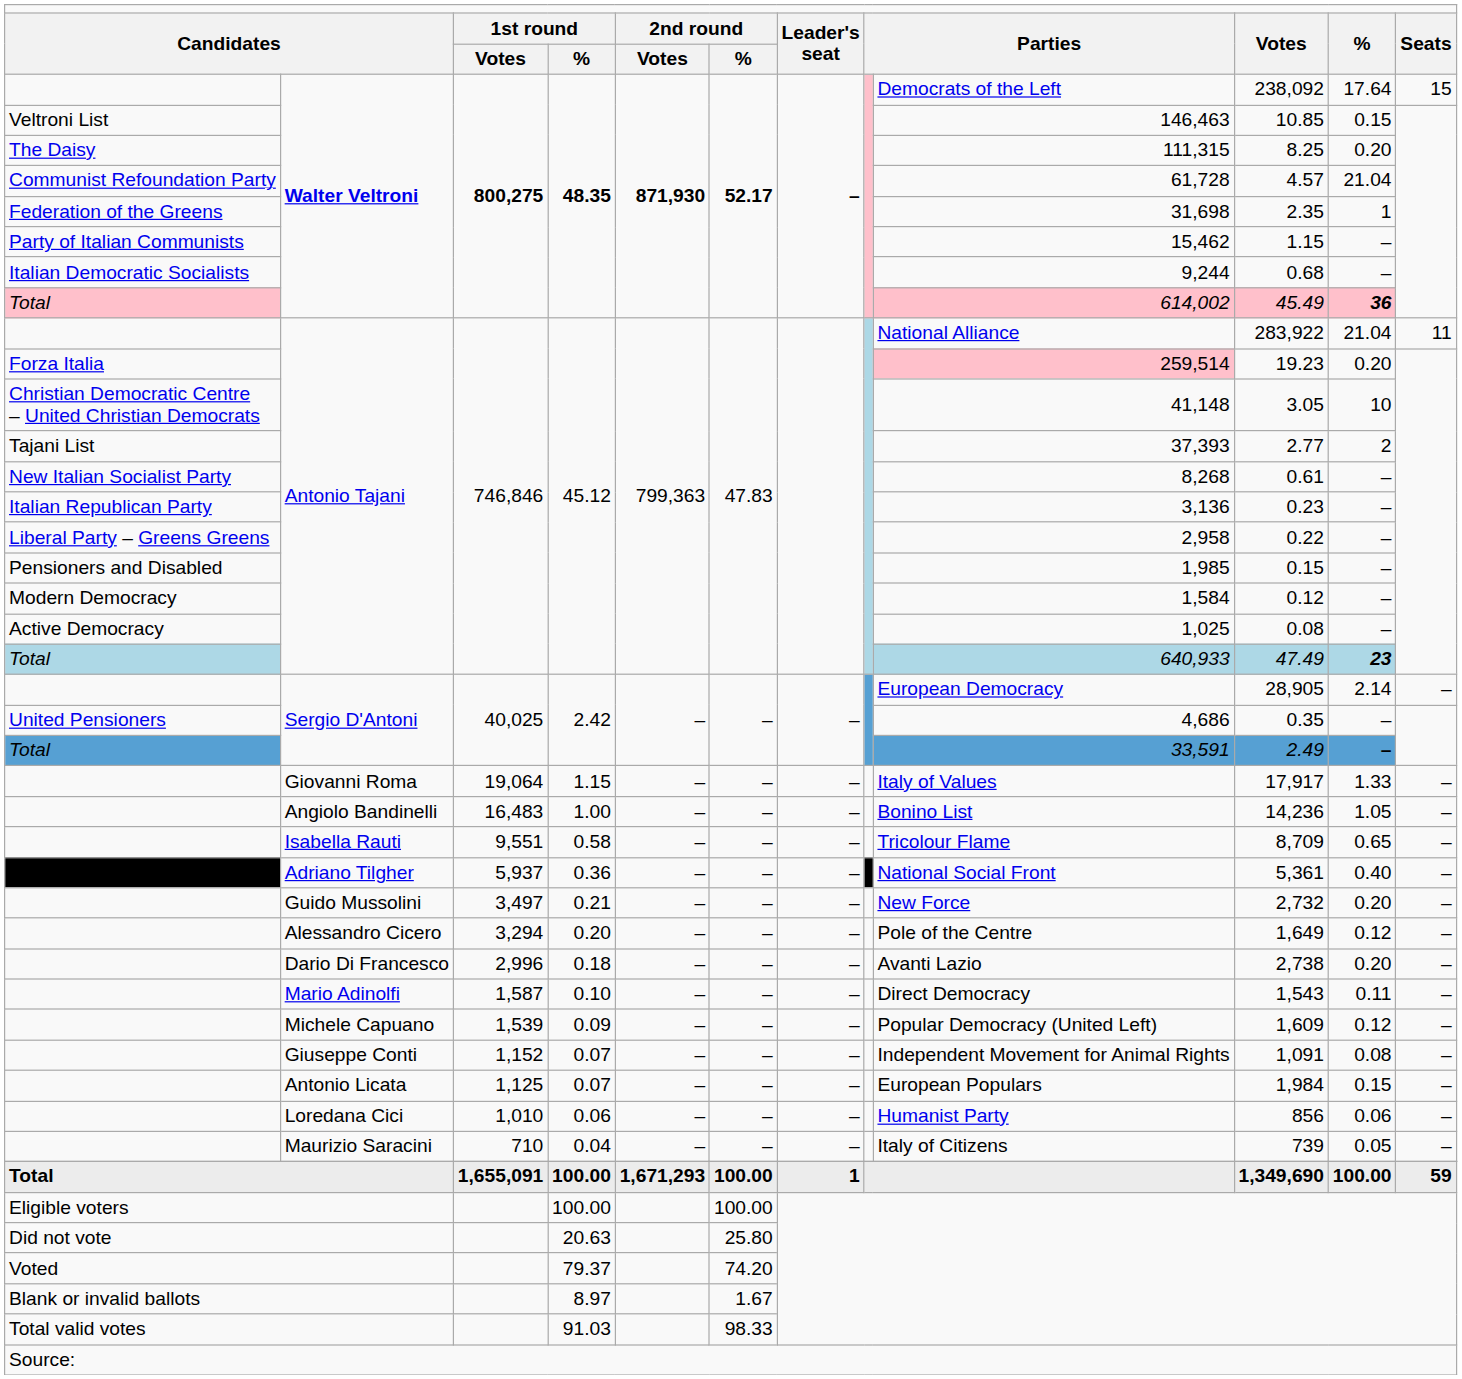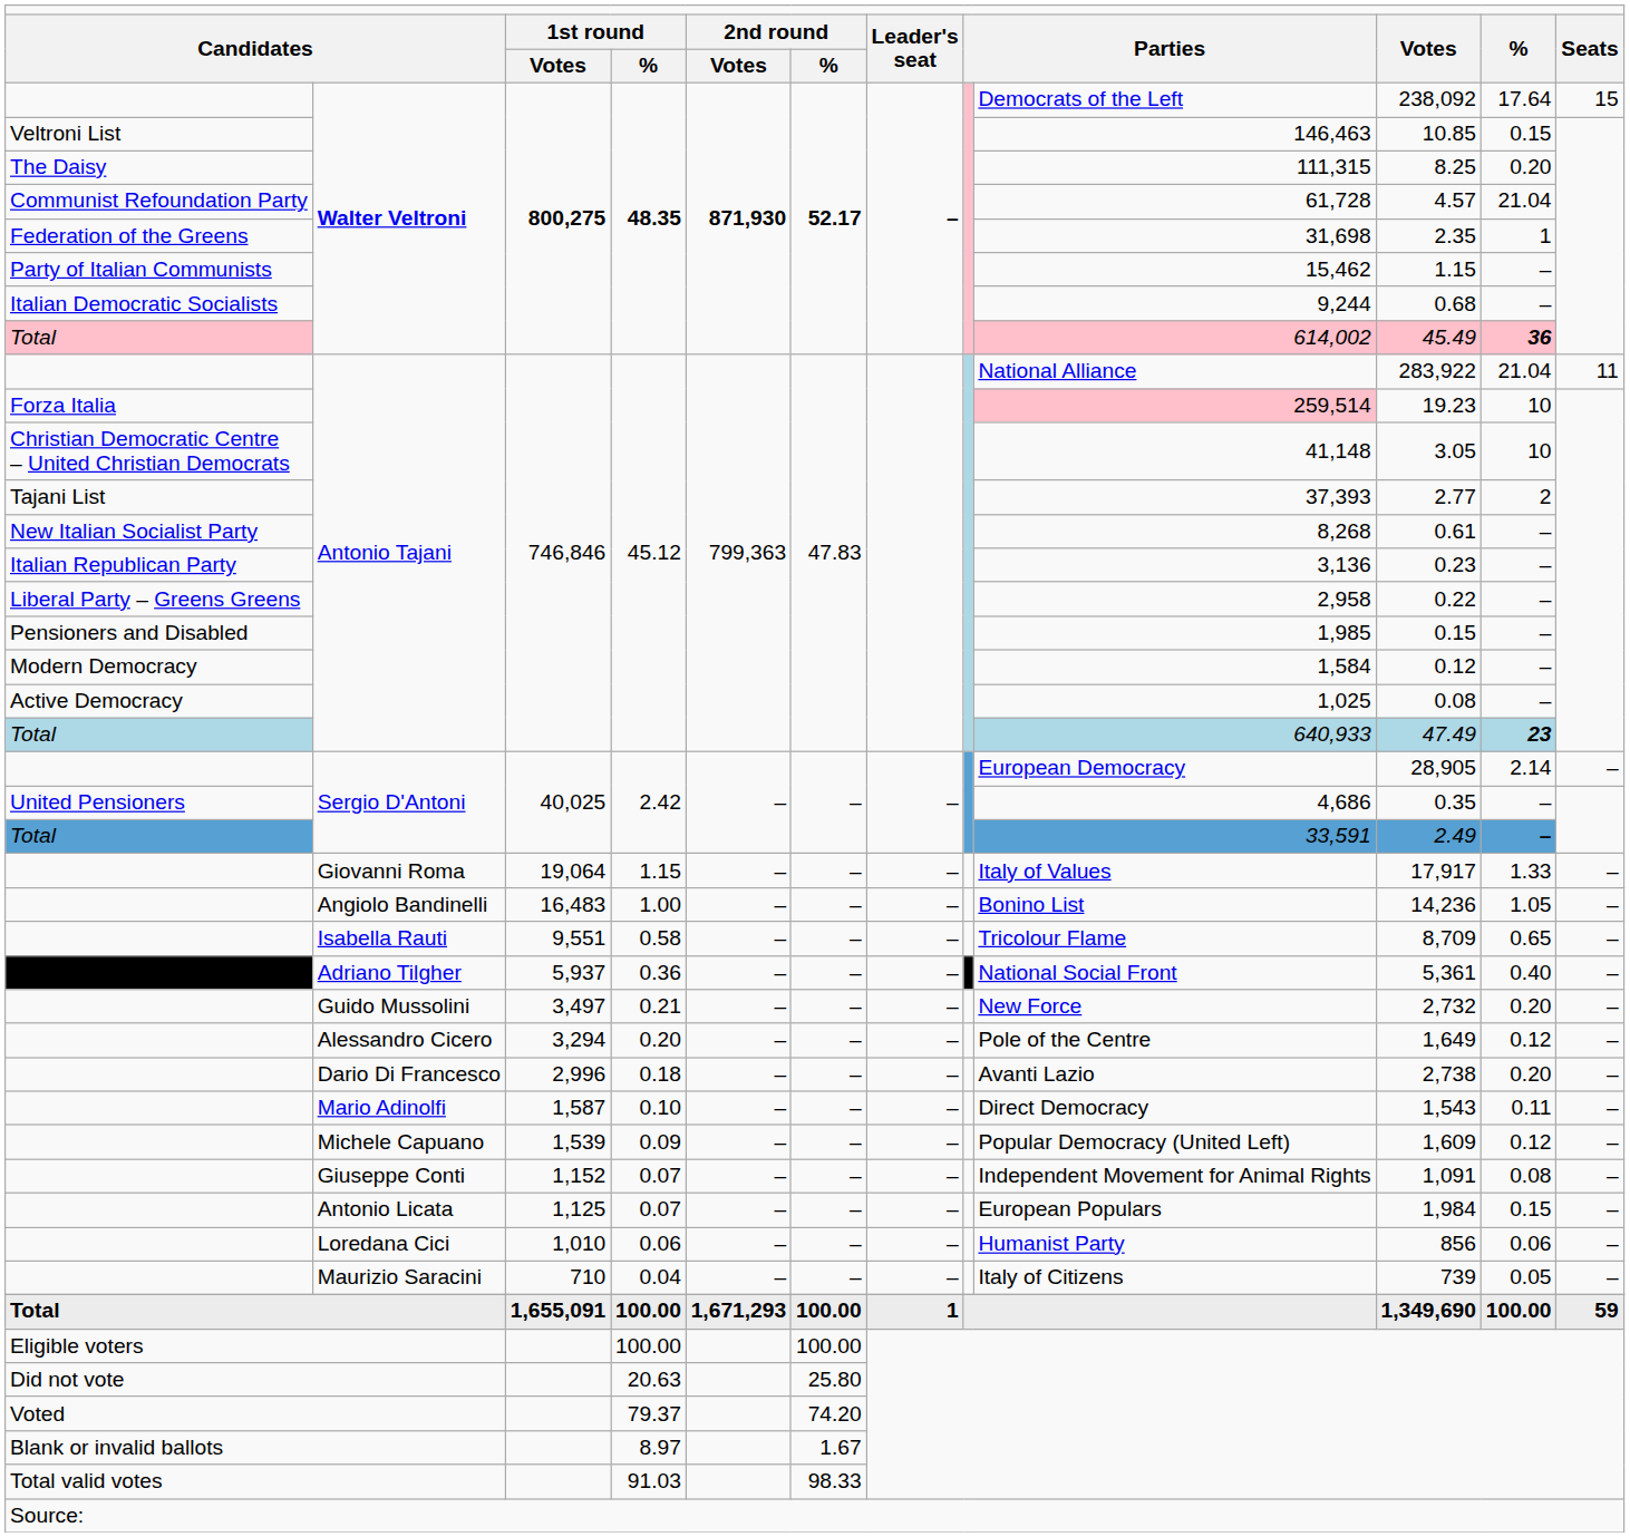Forza Italia | column 11: 0.20 -> 10
